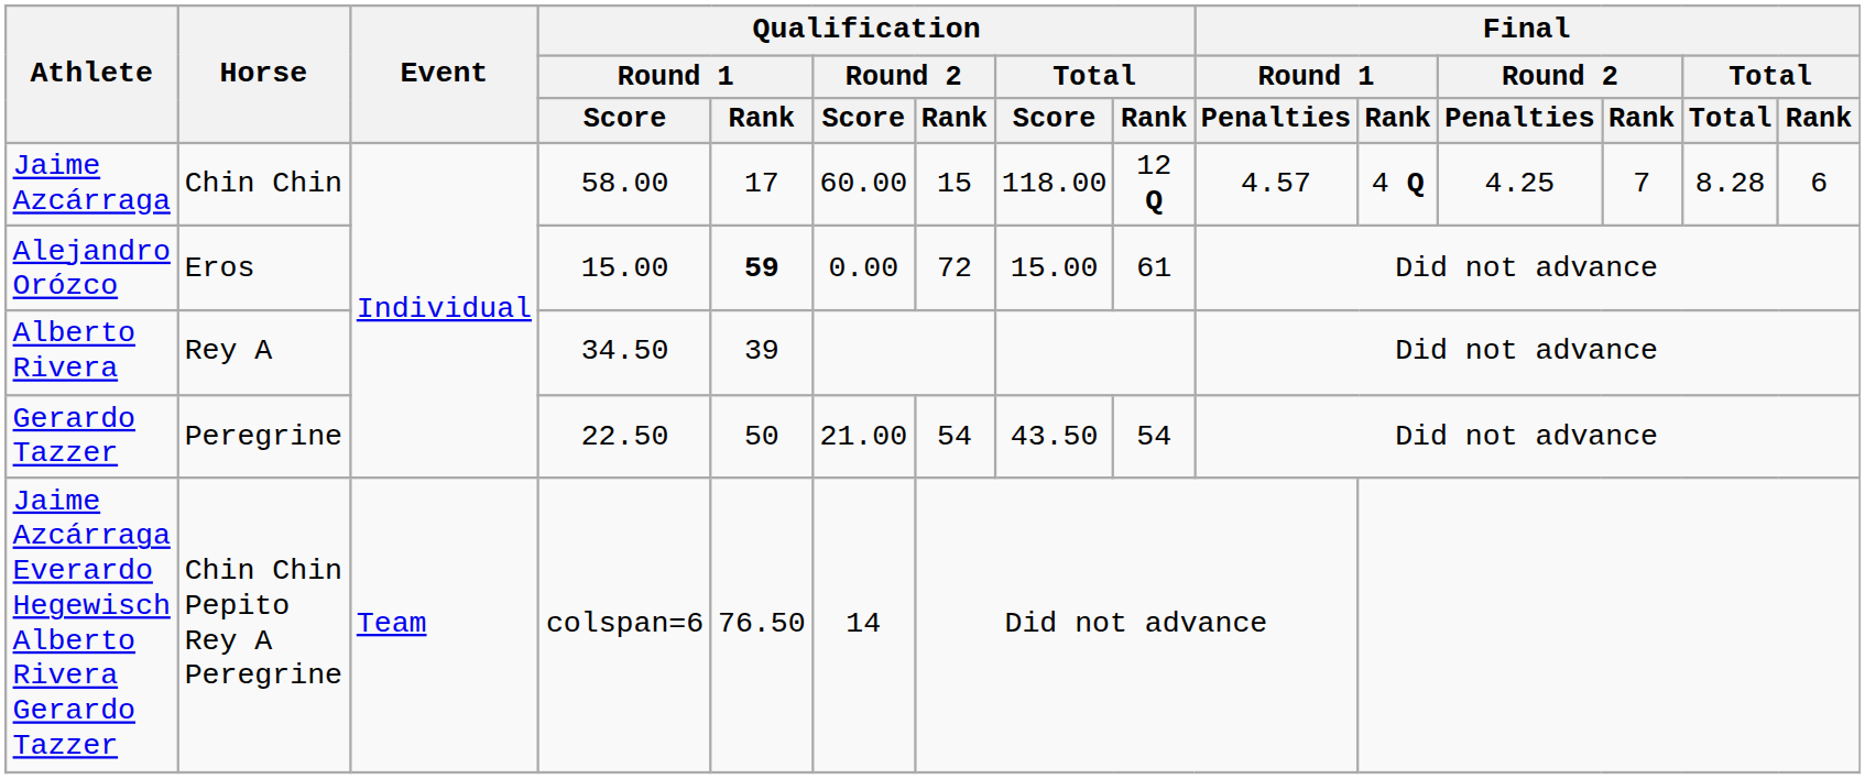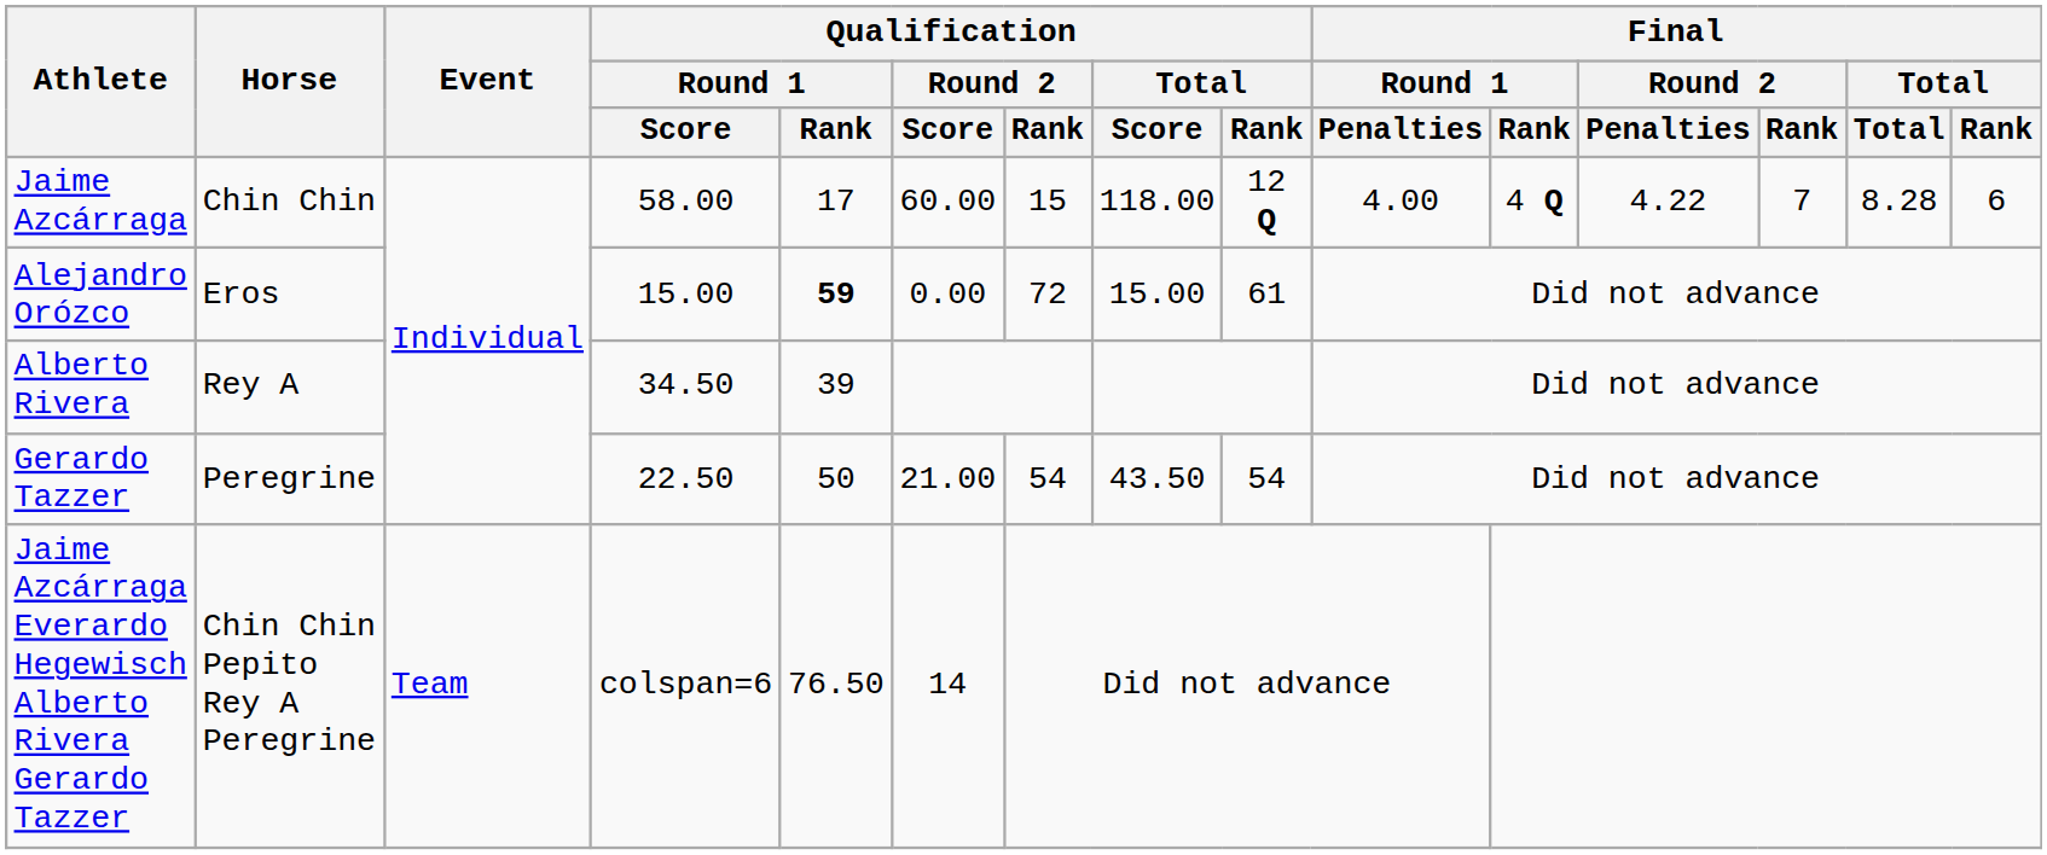Jaime Azcárraga | Final / Round 1 / Penalties: 4.57 -> 4.00
Jaime Azcárraga | Final / Round 2 / Penalties: 4.25 -> 4.22
